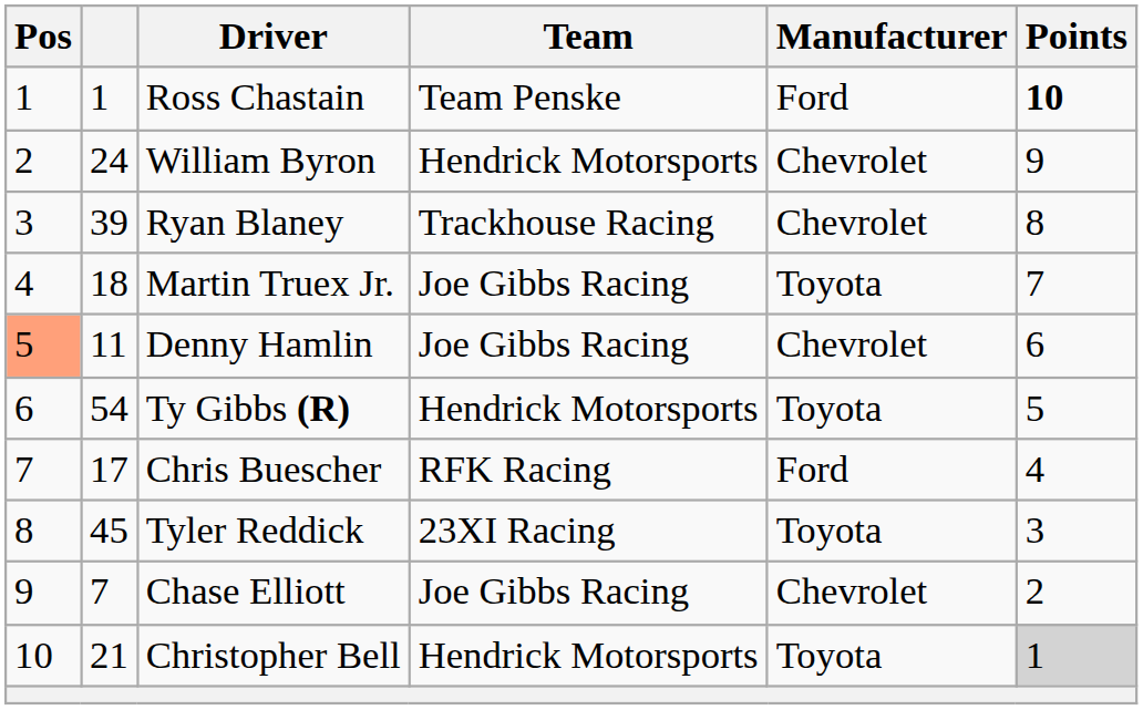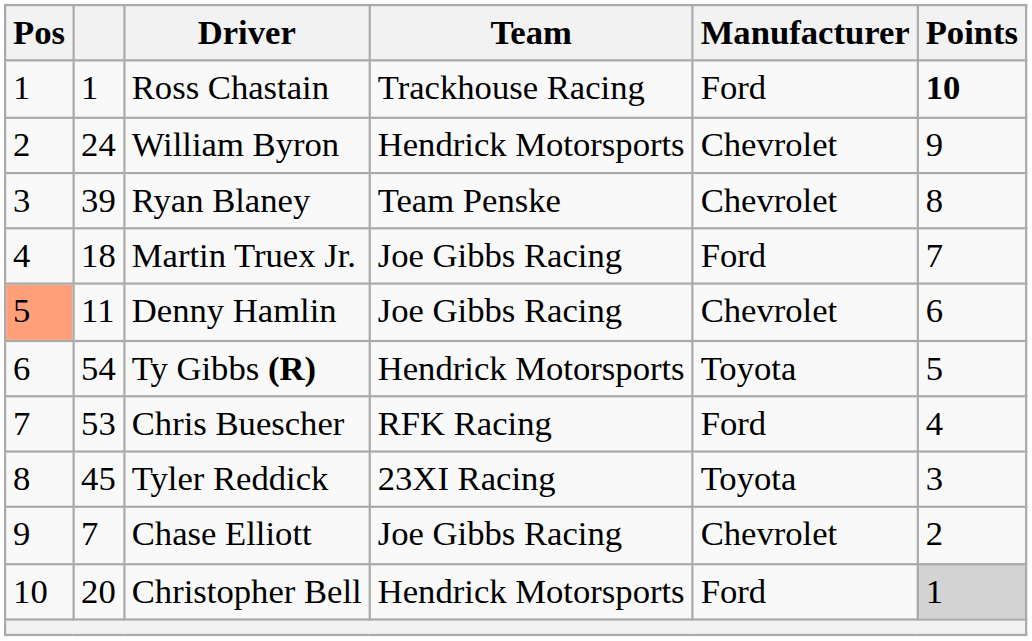Ross Chastain | Team: Team Penske -> Trackhouse Racing
Ryan Blaney | Team: Trackhouse Racing -> Team Penske
Martin Truex Jr. | Manufacturer: Toyota -> Ford
Chris Buescher | column 2: 17 -> 53
Christopher Bell | column 2: 21 -> 20
Christopher Bell | Manufacturer: Toyota -> Ford
